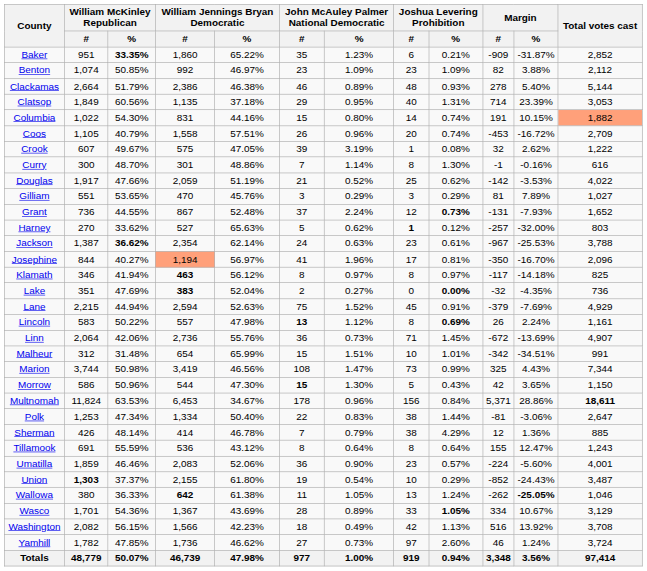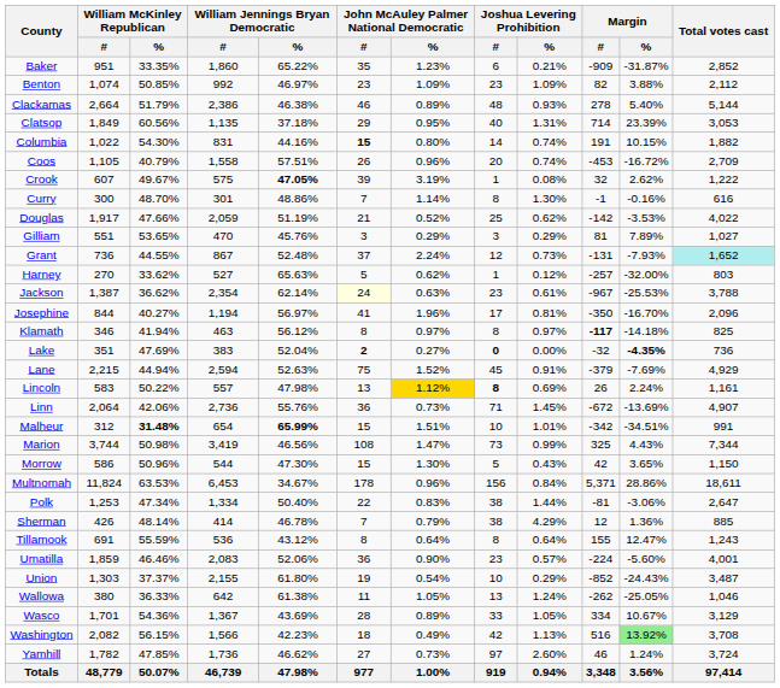Baker | William McKinley Republican / %: bold -> normal
Columbia | John McAuley Palmer National Democratic / #: normal -> bold
Columbia | Total votes cast: lightsalmon background -> no background
Crook | William Jennings Bryan Democratic / %: normal -> bold
Grant | Joshua Levering Prohibition / %: bold -> normal
Grant | Total votes cast: no background -> paleturquoise background
Harney | Joshua Levering Prohibition / #: bold -> normal
Jackson | William McKinley Republican / %: bold -> normal
Jackson | John McAuley Palmer National Democratic / #: no background -> lightyellow background
Josephine | William Jennings Bryan Democratic / #: lightsalmon background -> no background
Klamath | William Jennings Bryan Democratic / #: bold -> normal
Klamath | Margin / #: normal -> bold
Lake | William Jennings Bryan Democratic / #: bold -> normal
Lake | John McAuley Palmer National Democratic / #: normal -> bold
Lake | Joshua Levering Prohibition / #: normal -> bold
Lake | Joshua Levering Prohibition / %: bold -> normal
Lake | Margin / %: normal -> bold
Lincoln | John McAuley Palmer National Democratic / #: bold -> normal
Lincoln | John McAuley Palmer National Democratic / %: no background -> gold background
Lincoln | Joshua Levering Prohibition / #: normal -> bold
Lincoln | Joshua Levering Prohibition / %: bold -> normal
Malheur | William McKinley Republican / %: normal -> bold
Malheur | William Jennings Bryan Democratic / %: normal -> bold
Morrow | John McAuley Palmer National Democratic / #: bold -> normal
Multnomah | Total votes cast: bold -> normal
Union | William McKinley Republican / #: bold -> normal
Wallowa | William Jennings Bryan Democratic / #: bold -> normal
Wallowa | Margin / %: bold -> normal
Wasco | Joshua Levering Prohibition / %: bold -> normal
Washington | Margin / %: no background -> lightgreen background
